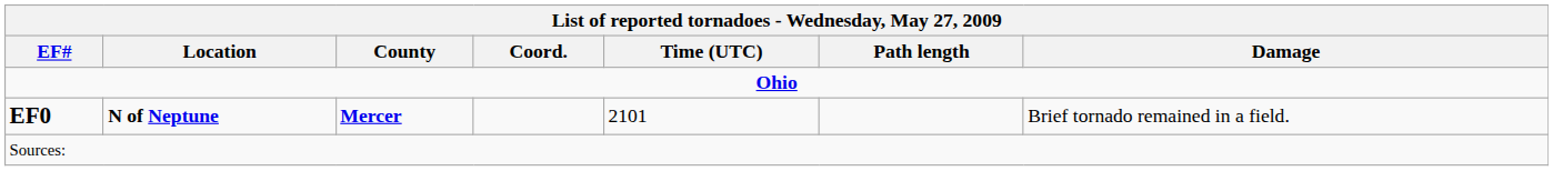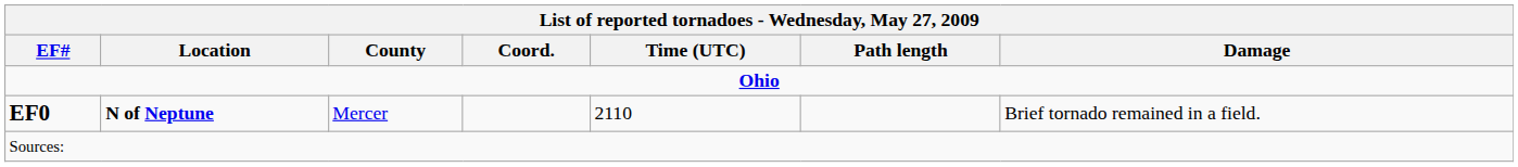EF0 | County: bold -> normal
EF0 | Time (UTC): 2101 -> 2110
